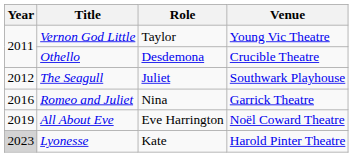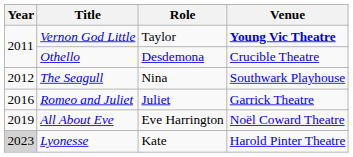Vernon God Little | Venue: normal -> bold
The Seagull | Role: Juliet -> Nina
Romeo and Juliet | Role: Nina -> Juliet
